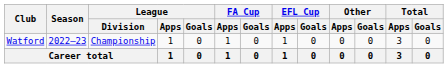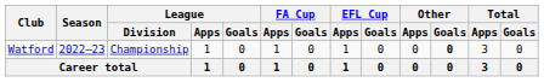Watford | Other / Goals: normal -> bold
